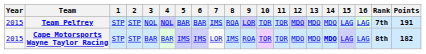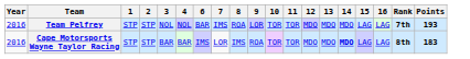- column: 5 | BAR | IMS
Team Pelfrey | Year: 2015 -> 2016
Team Pelfrey | Points: 191 -> 193
Cape Motorsports Wayne Taylor Racing | Year: 2015 -> 2016
Cape Motorsports Wayne Taylor Racing | Points: 182 -> 183
